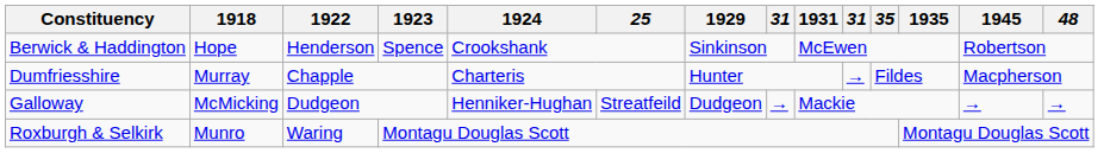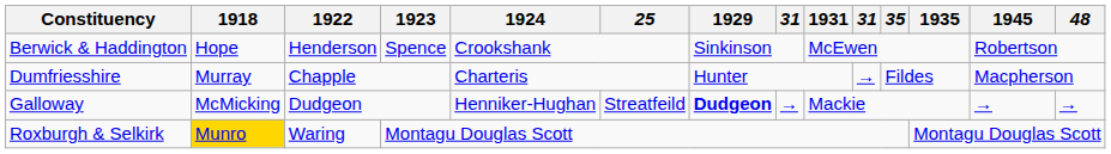Galloway | 1929: normal -> bold
Roxburgh & Selkirk | 1918: no background -> gold background
